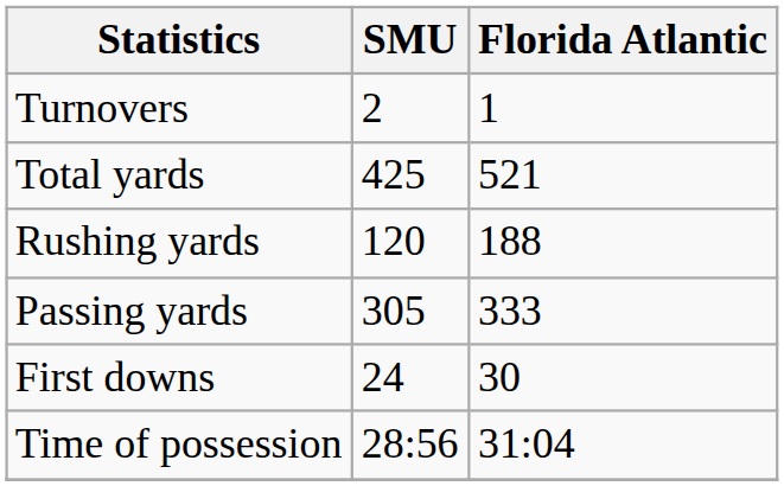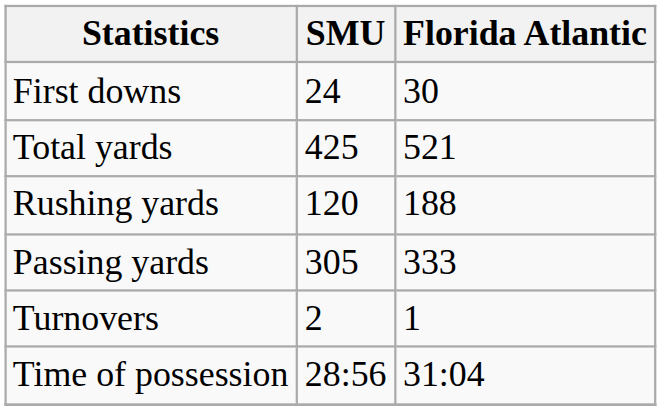rows swapped: First downs <-> Turnovers
